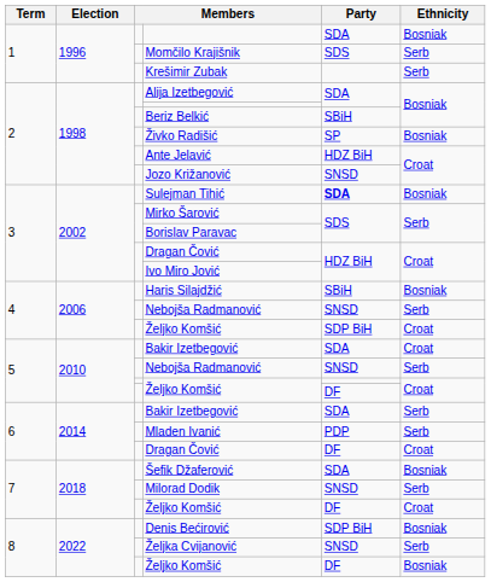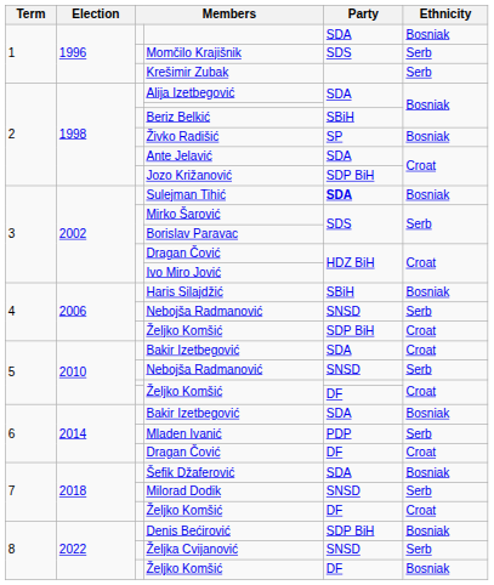Ante Jelavić | Party: HDZ BiH -> SDA
Jozo Križanović | Party: SNSD -> SDP BiH
6 / Bakir Izetbegović | Ethnicity: Serb -> Bosniak
